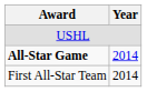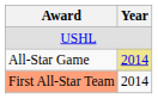All-Star Game | Award: bold -> normal
All-Star Game | Year: no background -> khaki background
First All-Star Team | Award: no background -> lightsalmon background
